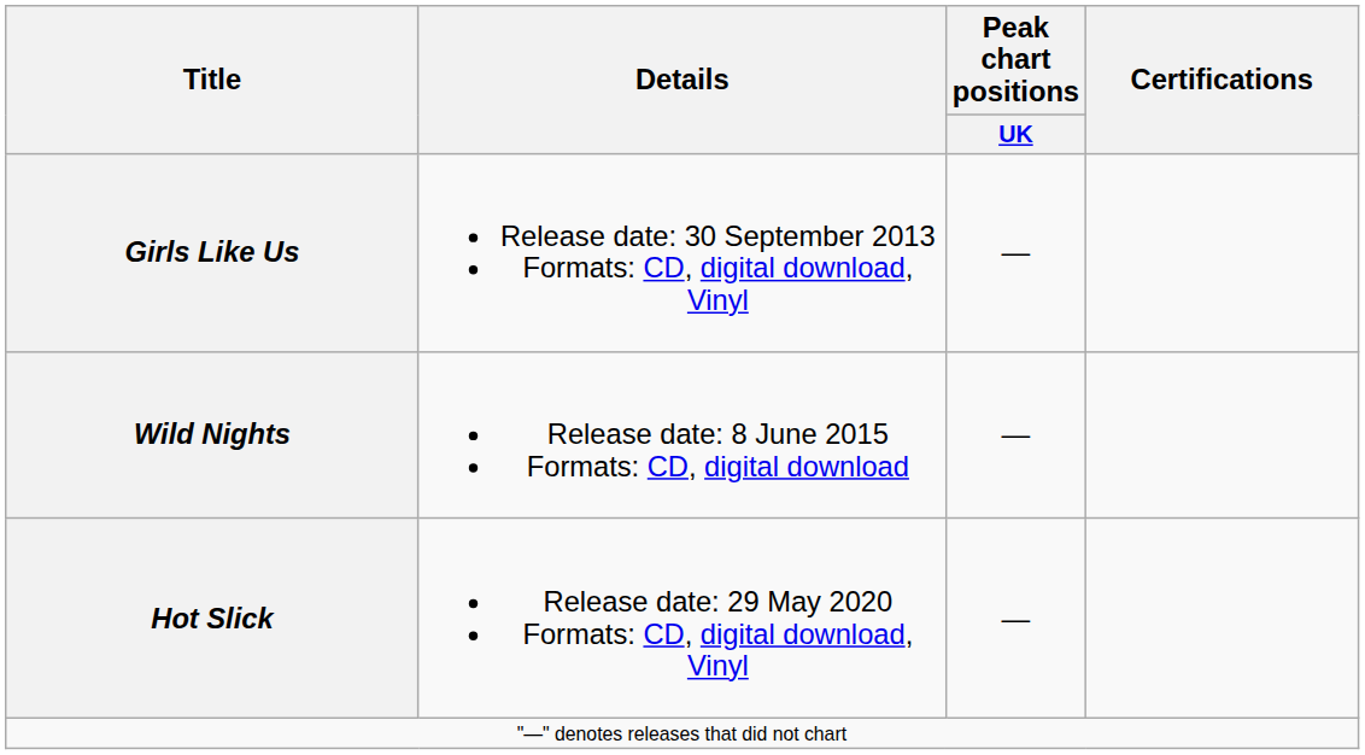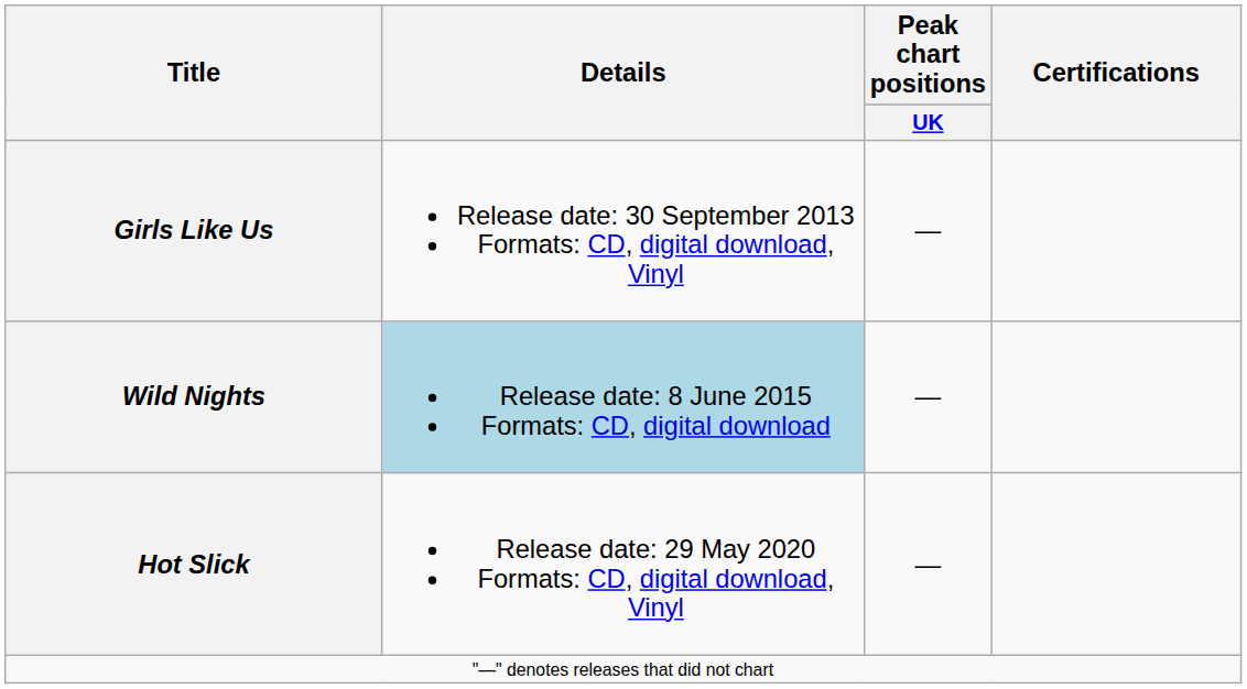Wild Nights | Details: no background -> lightblue background
